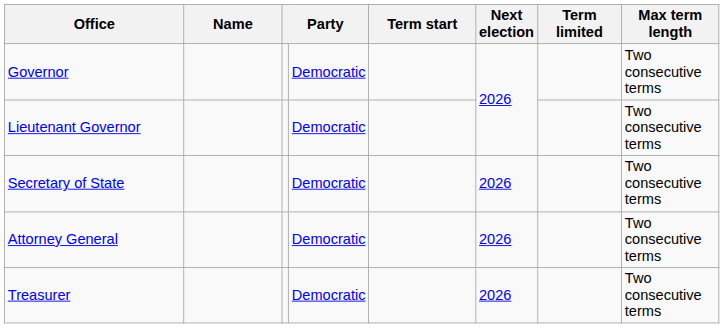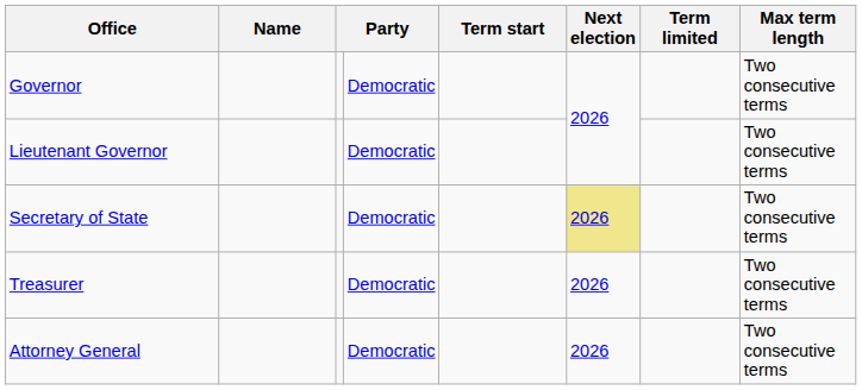Secretary of State | Next election: no background -> khaki background
rows swapped: Attorney General <-> Treasurer
